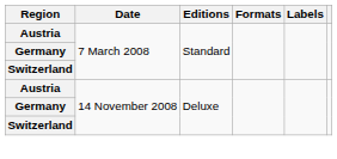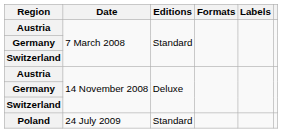+ row: Poland | 24 July 2009 | Standard
